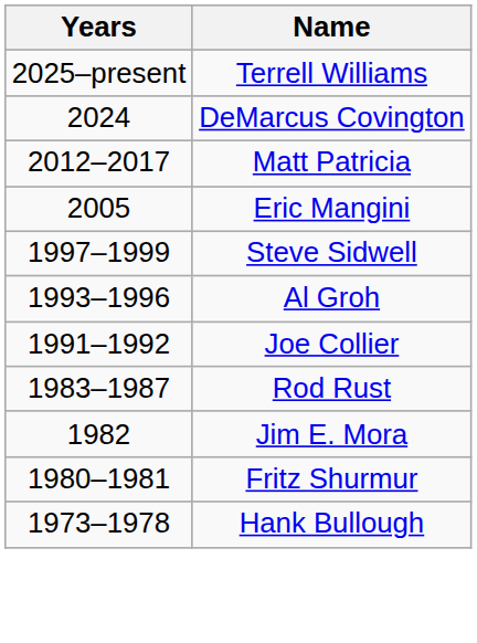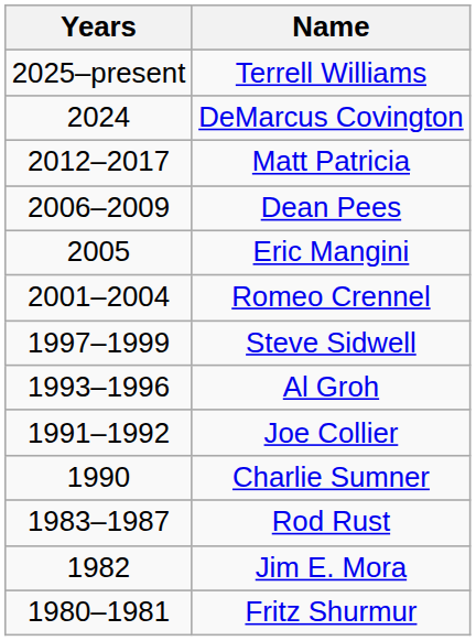+ row: 2006–2009 | Dean Pees
+ row: 2001–2004 | Romeo Crennel
+ row: 1990 | Charlie Sumner
- row: 1973–1978 | Hank Bullough
